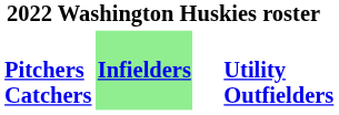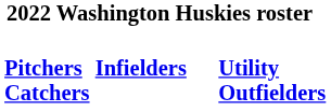Pitchers Catchers | column 2: lightgreen background -> no background
